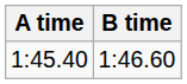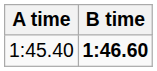1:45.40 | B time: normal -> bold
